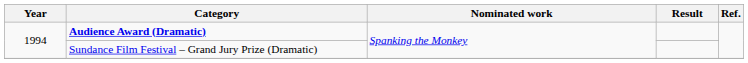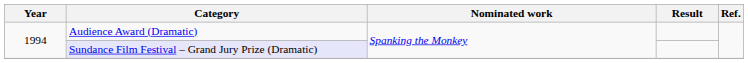Audience Award (Dramatic) | Category: bold -> normal
Sundance Film Festival – Grand Jury Prize (Dramatic) | Category: no background -> lavender background
